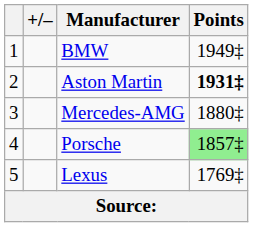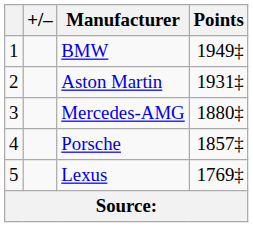Aston Martin | Points: bold -> normal
Porsche | Points: lightgreen background -> no background
